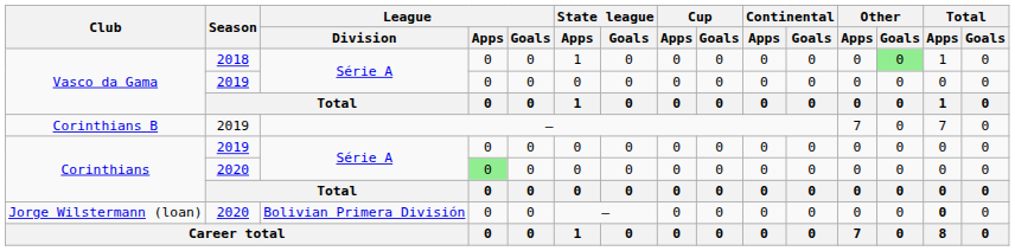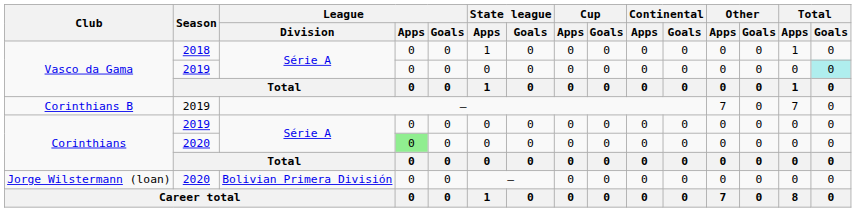Vasco da Gama / 2018 | Other / Goals: lightgreen background -> no background
Vasco da Gama / 2019 | Total / Goals: no background -> paleturquoise background
Jorge Wilstermann (loan) | Total / Apps: bold -> normal
